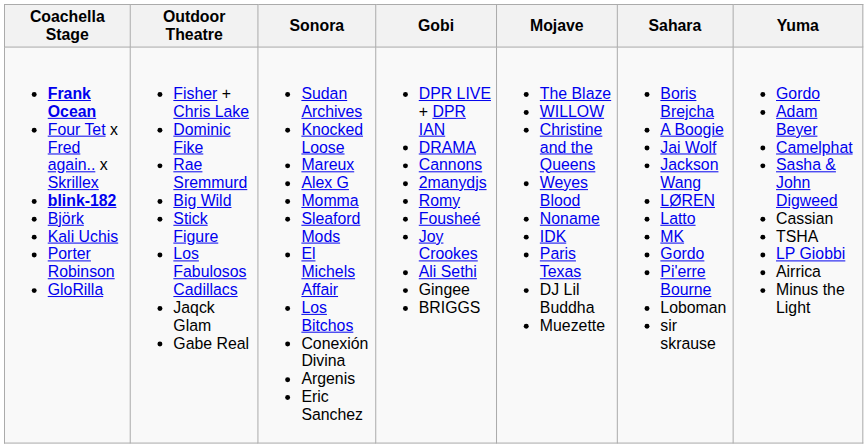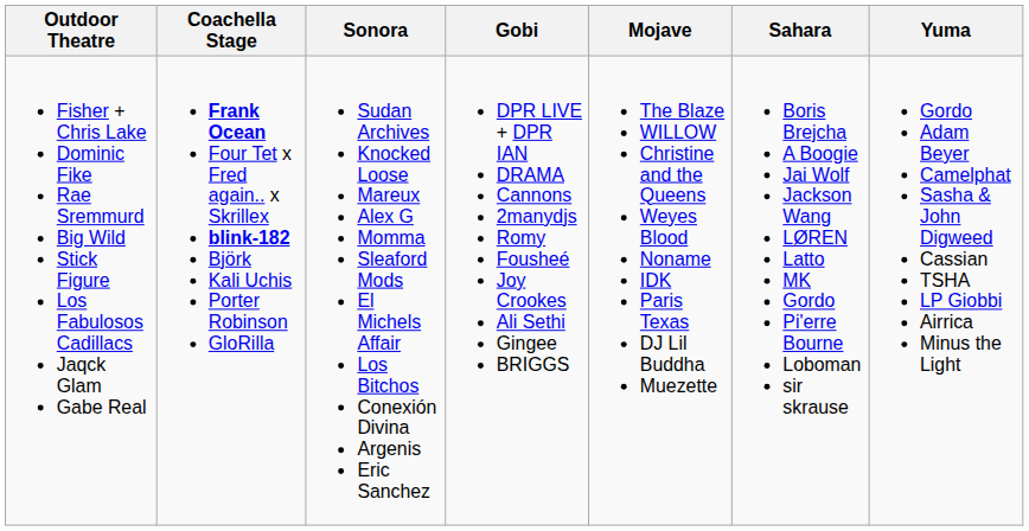columns swapped: Coachella Stage <-> Outdoor Theatre
